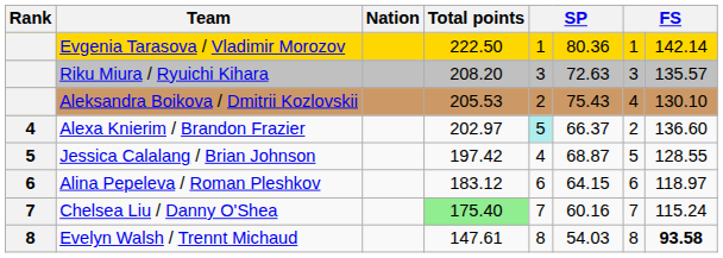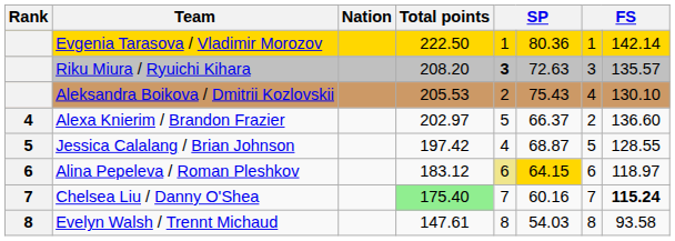Riku Miura / Ryuichi Kihara | column 5: normal -> bold
Alexa Knierim / Brandon Frazier | column 5: paleturquoise background -> no background
Alina Pepeleva / Roman Pleshkov | column 5: no background -> khaki background
Alina Pepeleva / Roman Pleshkov | column 6: no background -> gold background
Chelsea Liu / Danny O'Shea | column 8: normal -> bold
Evelyn Walsh / Trennt Michaud | column 8: bold -> normal
